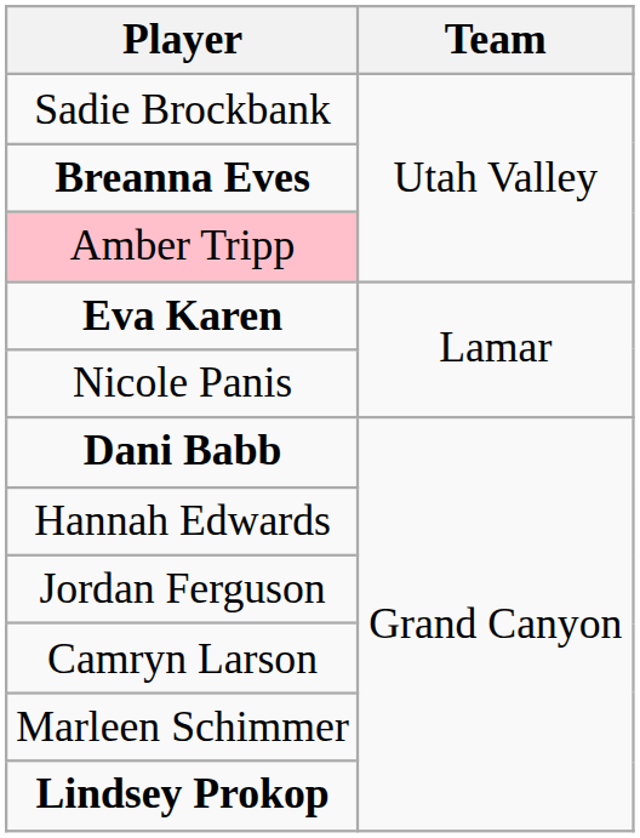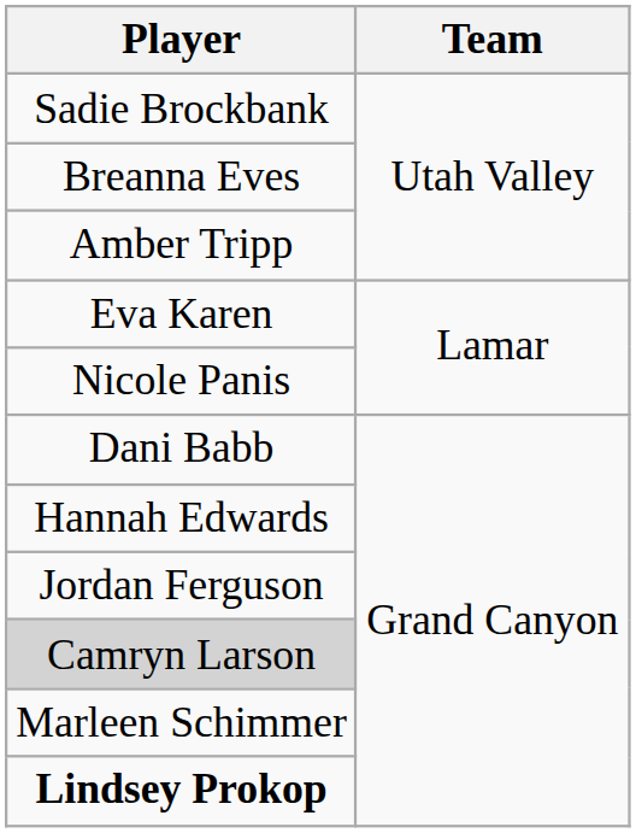Breanna Eves | Player: bold -> normal
Amber Tripp | Player: pink background -> no background
Eva Karen | Player: bold -> normal
Dani Babb | Player: bold -> normal
Camryn Larson | Player: no background -> lightgrey background
